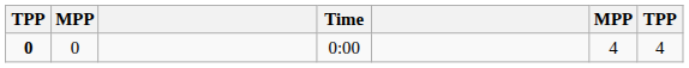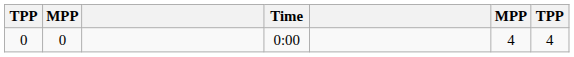row 2 | column 1: bold -> normal
